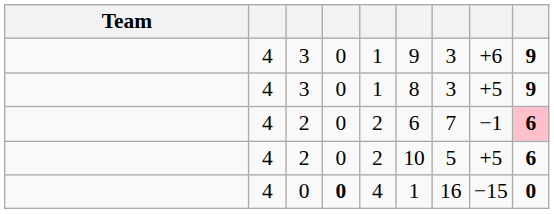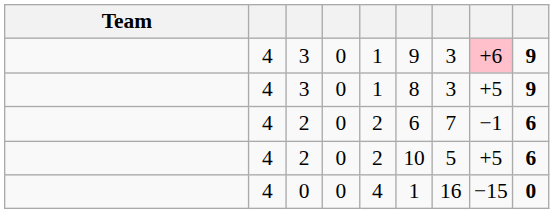row 2 | column 8: no background -> pink background
row 4 | column 9: pink background -> no background
row 6 | column 4: bold -> normal
